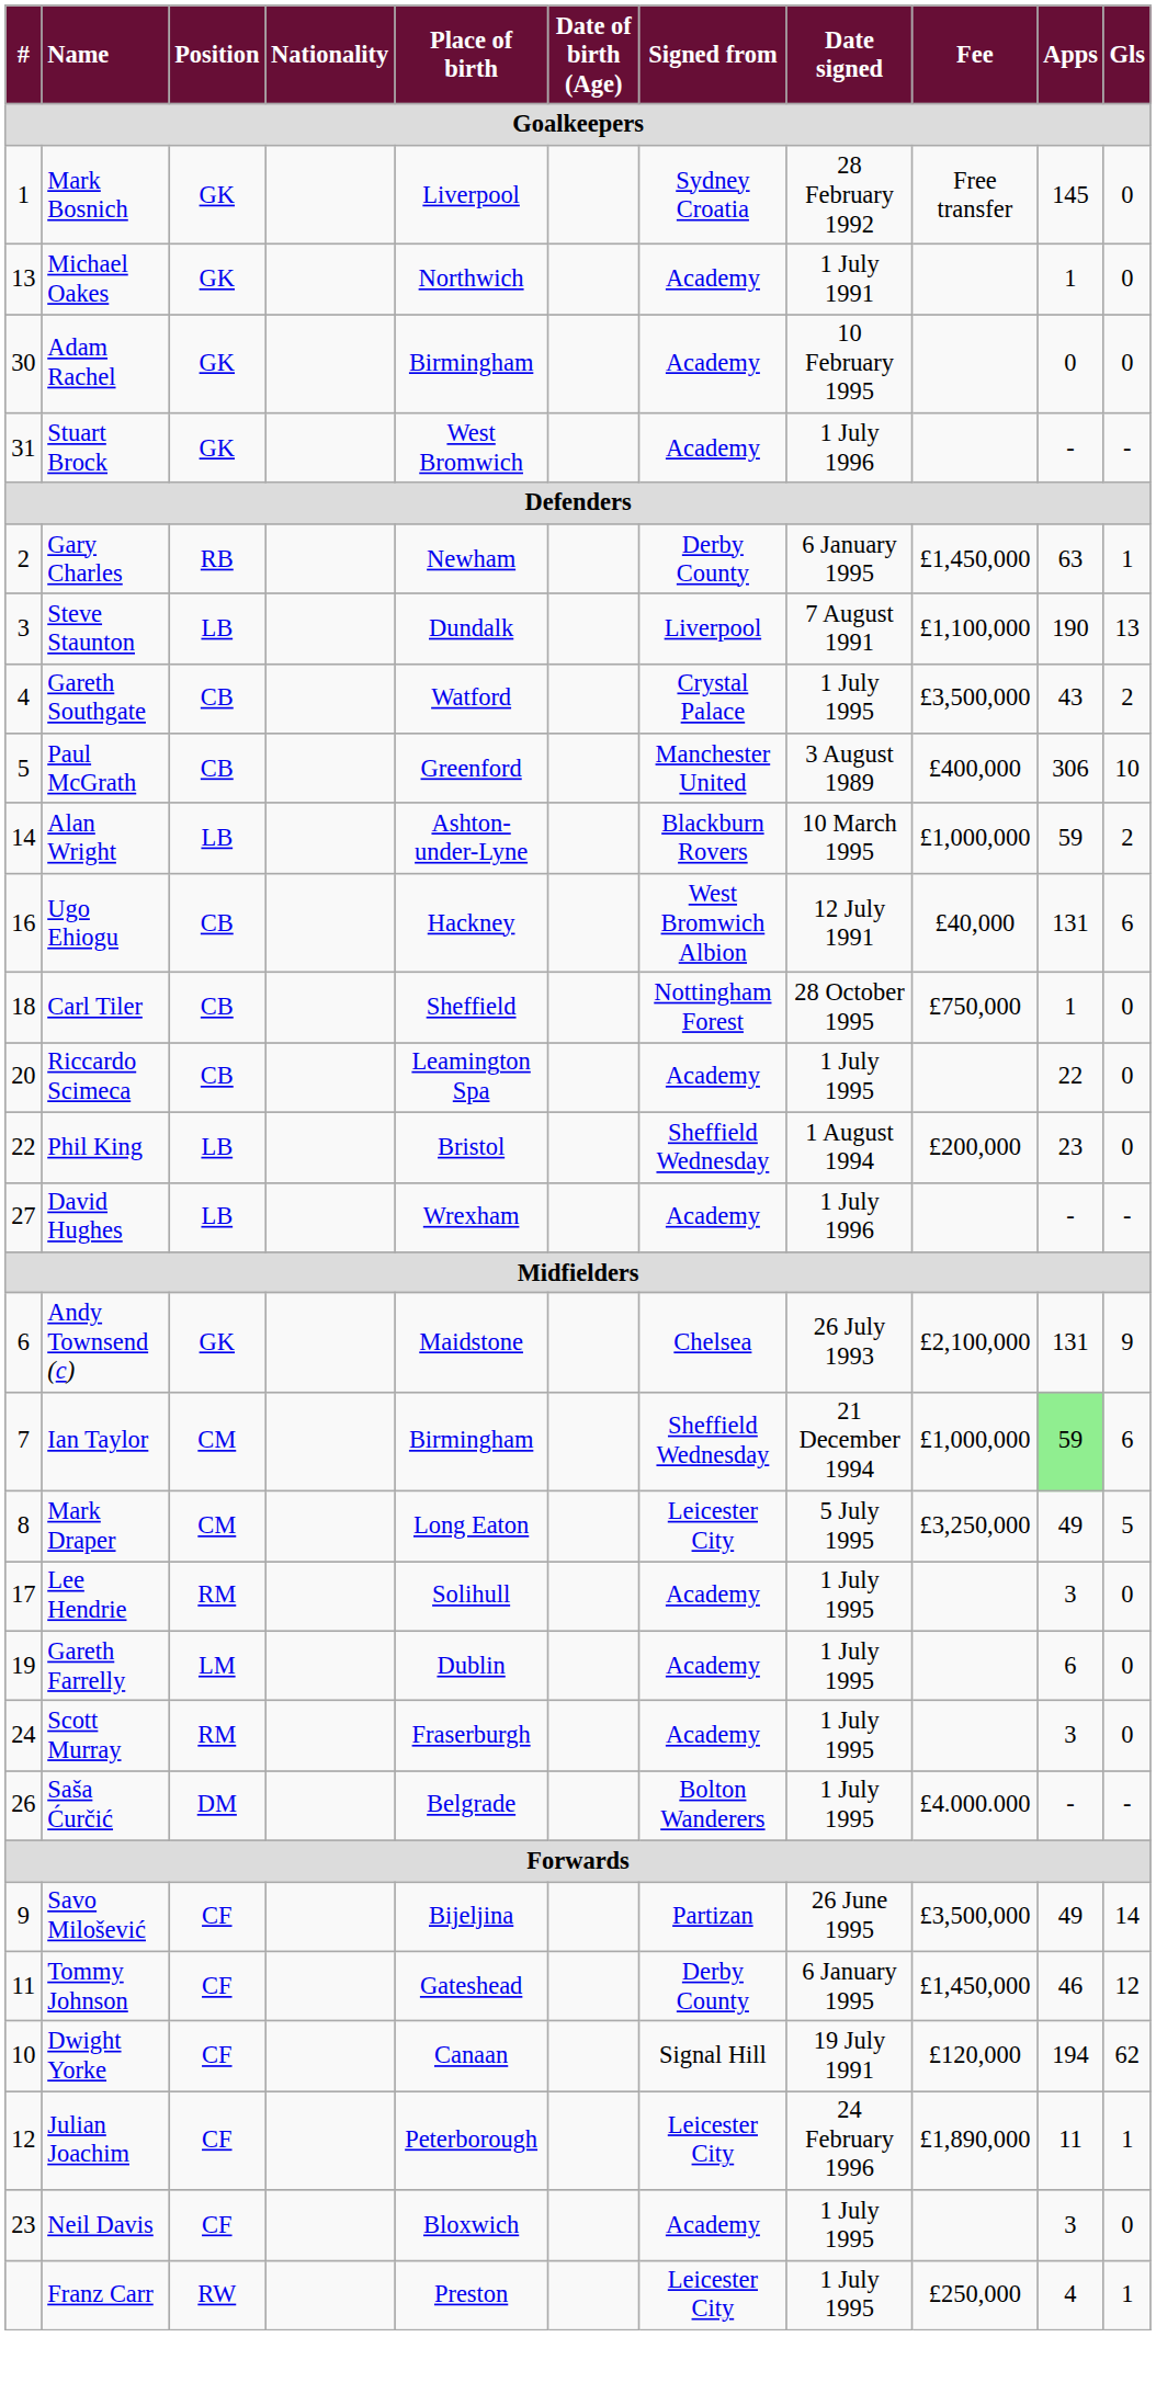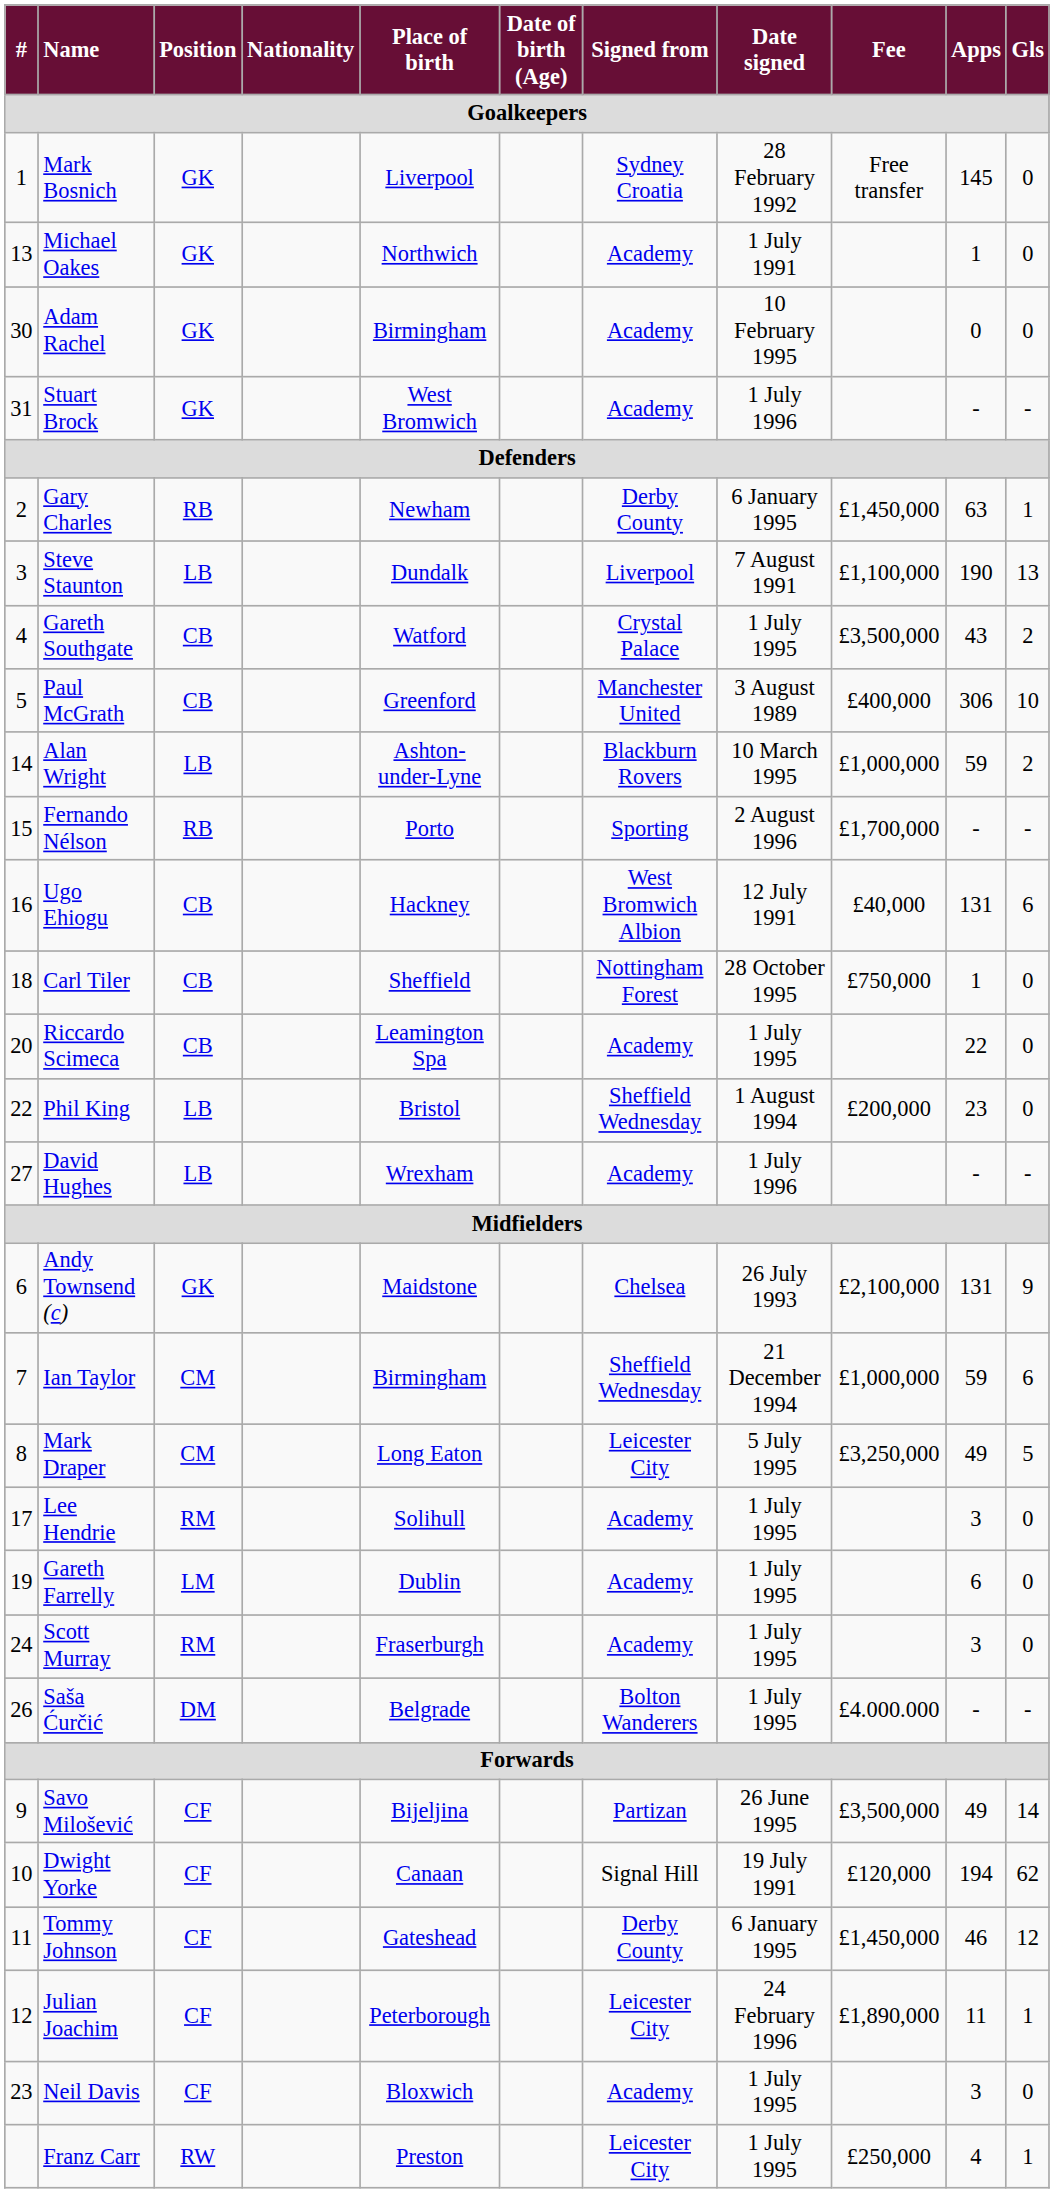+ row: 15 | Fernando Nélson | RB | Porto | Sporting | 2 August 1996 | £1,700,000 | - | -
Ian Taylor | Apps: lightgreen background -> no background
rows swapped: Dwight Yorke <-> Tommy Johnson
